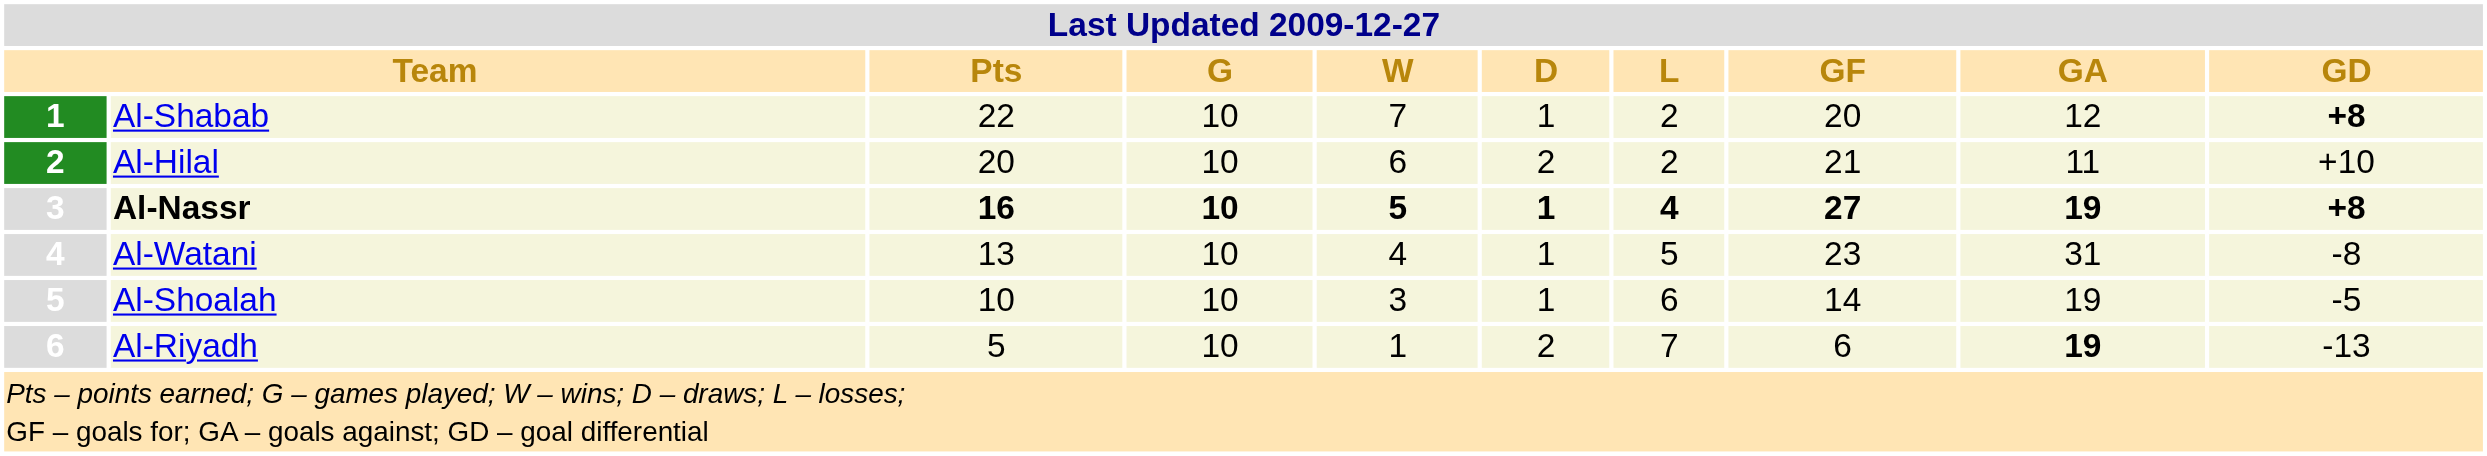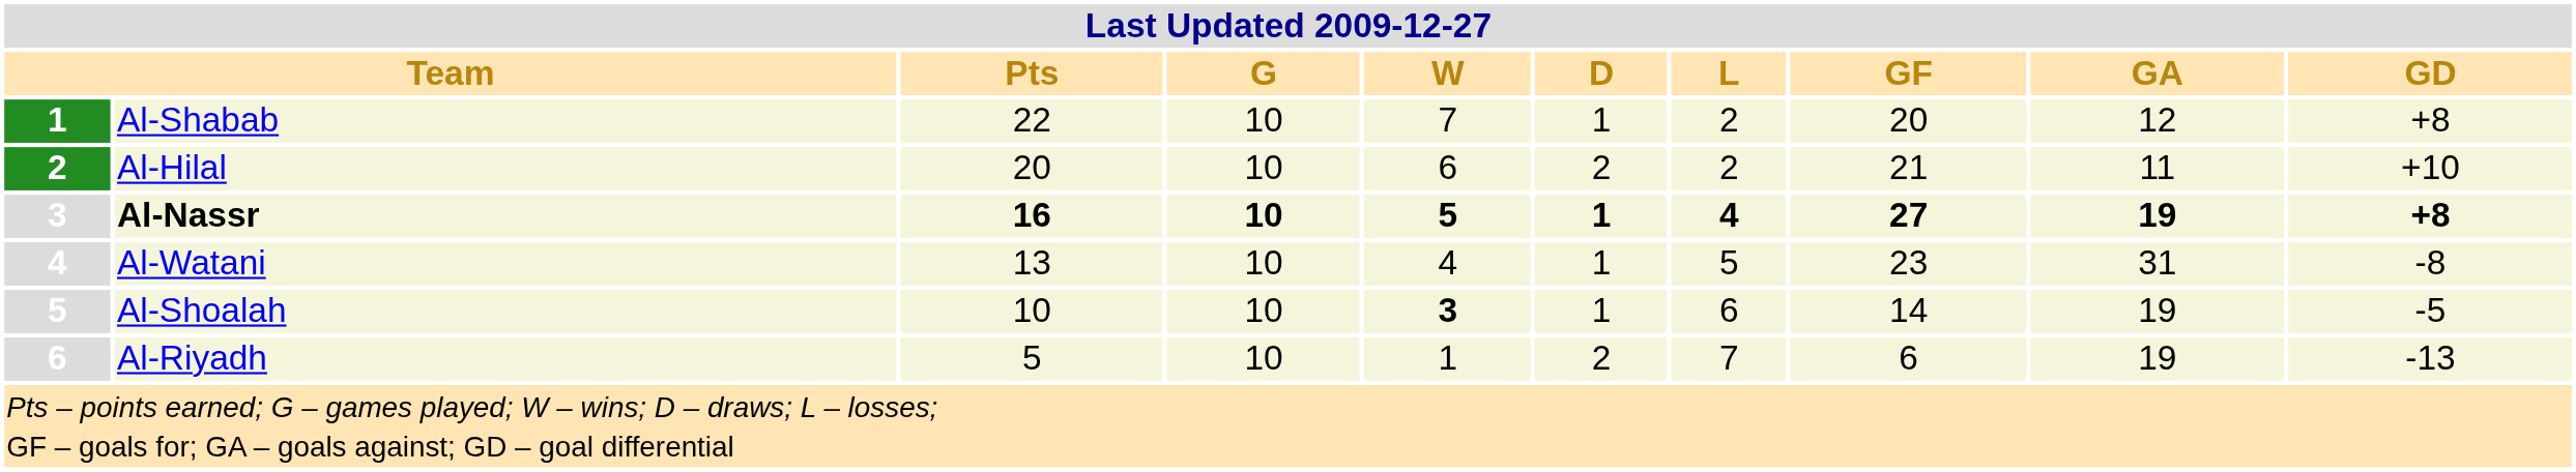Al-Shabab | GD: bold -> normal
Al-Shoalah | W: normal -> bold
Al-Riyadh | GA: bold -> normal
